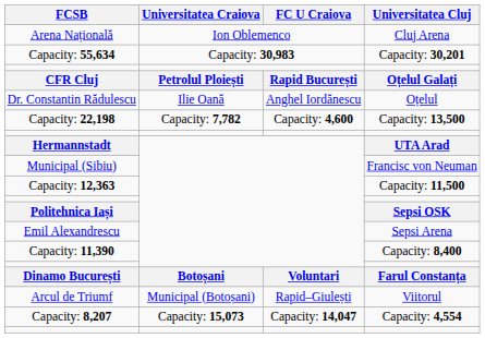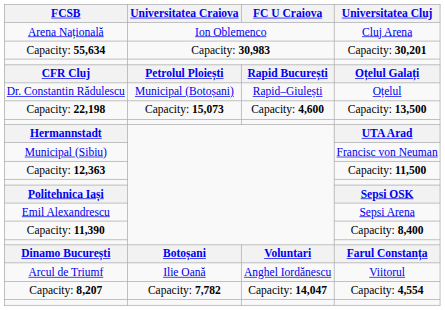Dr. Constantin Rădulescu | Universitatea Craiova: Ilie Oană -> Municipal (Botoșani)
Dr. Constantin Rădulescu | FC U Craiova: Anghel Iordănescu -> Rapid–Giulești
Capacity: 22,198 | Universitatea Craiova: Capacity: 7,782 -> Capacity: 15,073
Arcul de Triumf | Universitatea Craiova: Municipal (Botoșani) -> Ilie Oană
Arcul de Triumf | FC U Craiova: Rapid–Giulești -> Anghel Iordănescu
Capacity: 8,207 | Universitatea Craiova: Capacity: 15,073 -> Capacity: 7,782
